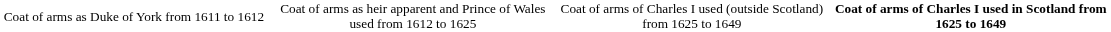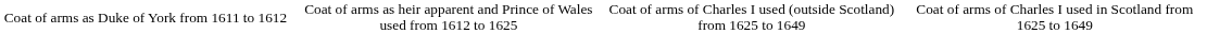Coat of arms as Duke of York from 1611 to 1612 | column 4: bold -> normal
